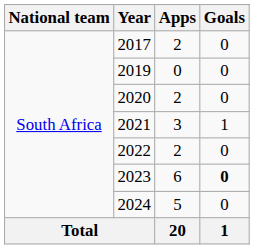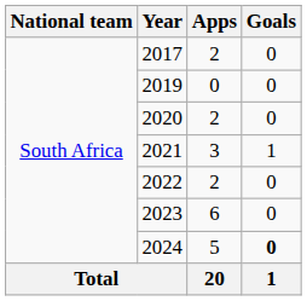2023 | Goals: bold -> normal
2024 | Goals: normal -> bold
